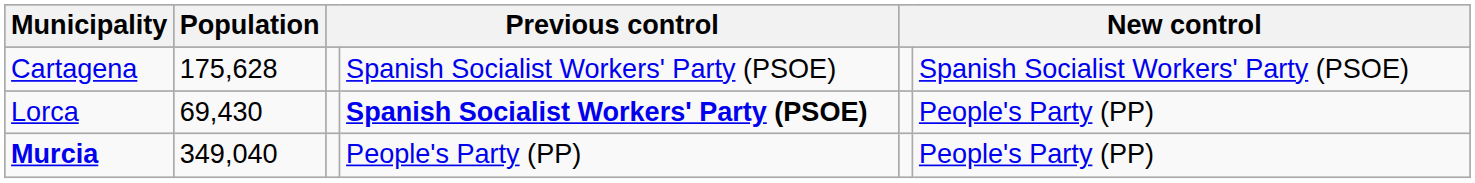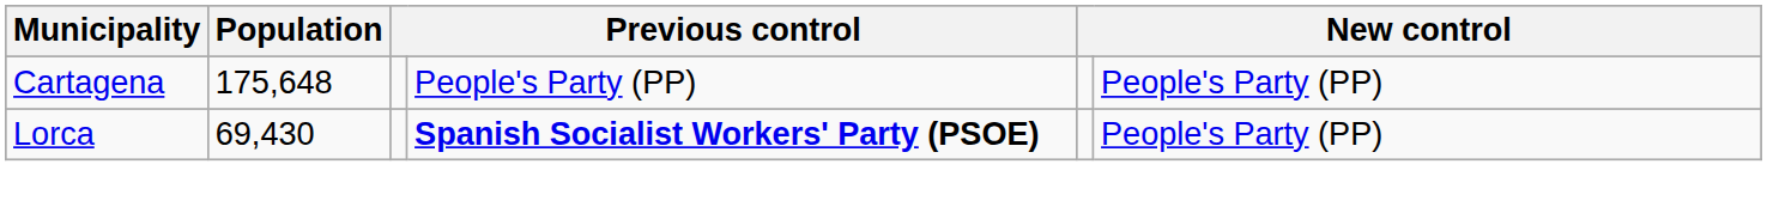Cartagena | Population: 175,628 -> 175,648
Cartagena | column 4: Spanish Socialist Workers' Party (PSOE) -> People's Party (PP)
Cartagena | column 6: Spanish Socialist Workers' Party (PSOE) -> People's Party (PP)
- row: Murcia | 349,040 | People's Party (PP) | People's Party (PP)
